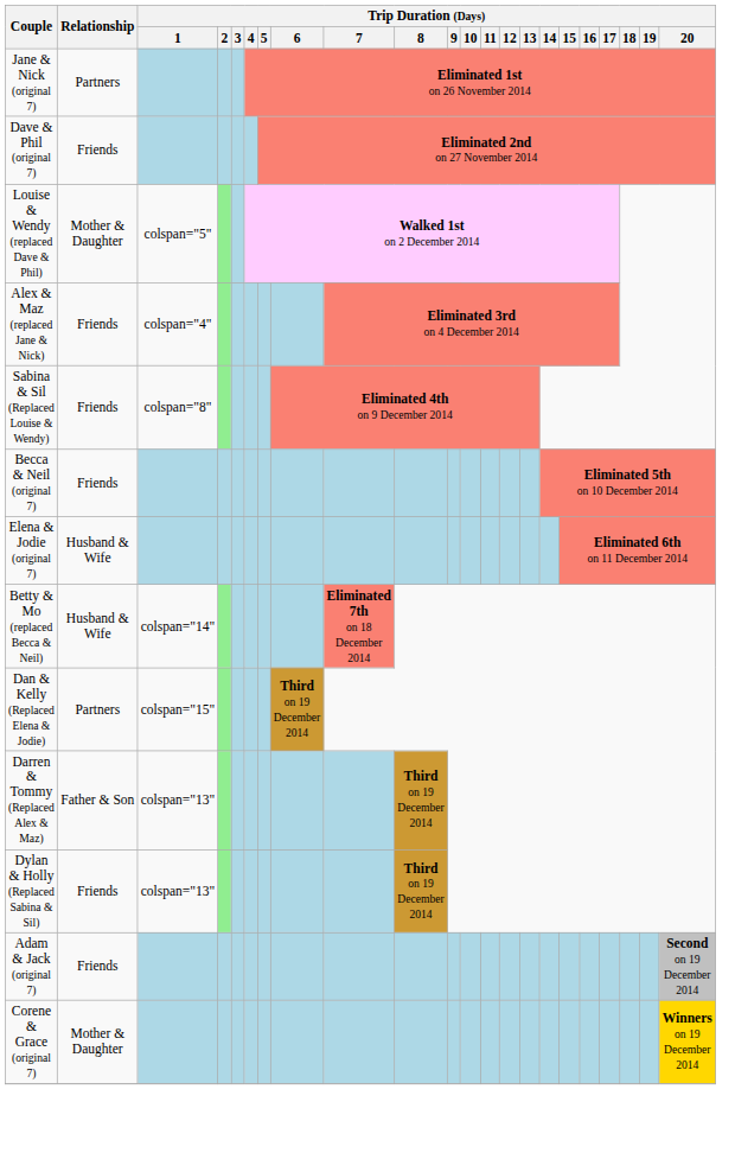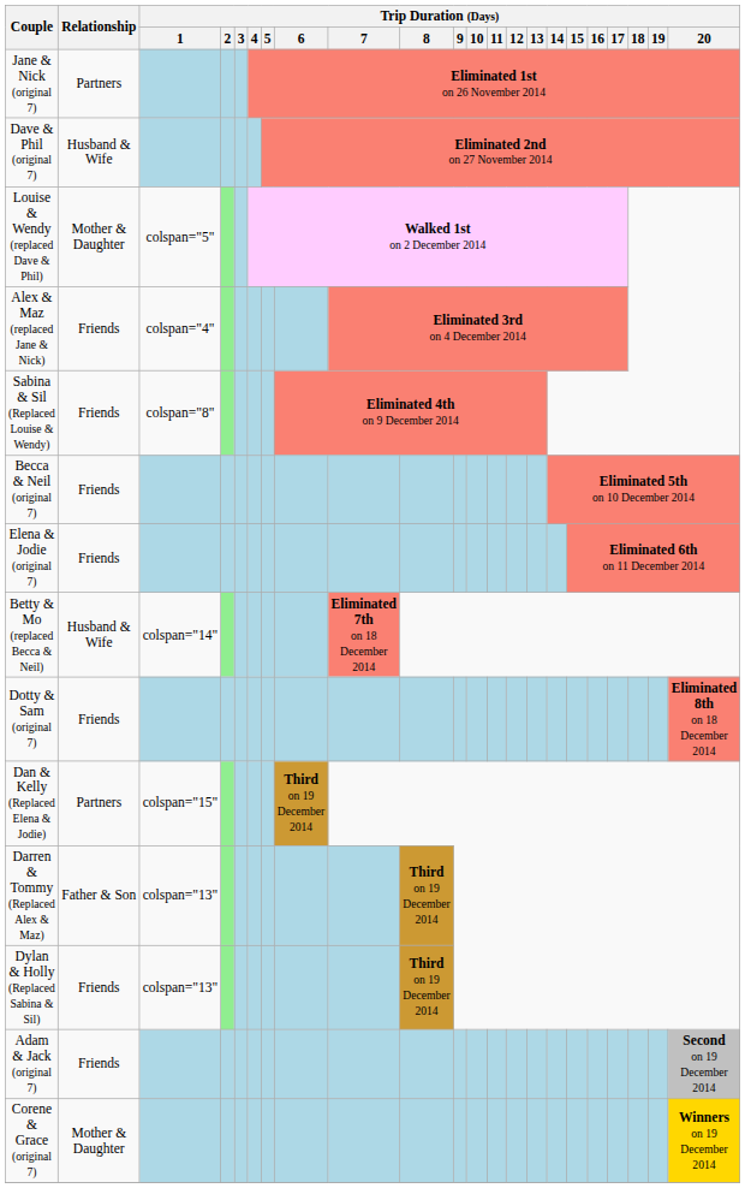Dave & Phil (original 7) | Relationship: Friends -> Husband & Wife
Elena & Jodie (original 7) | Relationship: Husband & Wife -> Friends
+ row: Dotty & Sam (original 7) | Friends | Eliminated 8th on 18 December 2014
